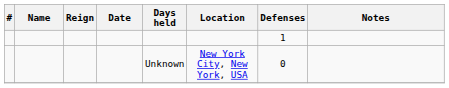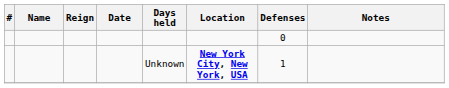row 2 | Defenses: 1 -> 0
row 3 | Location: normal -> bold
row 3 | Defenses: 0 -> 1
